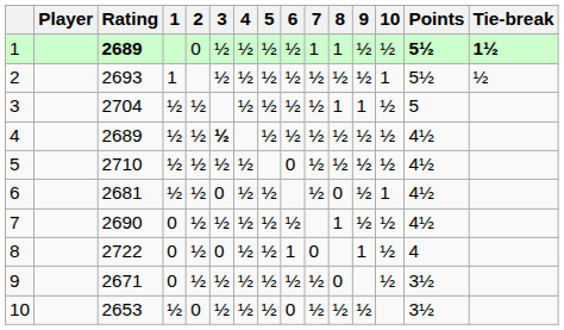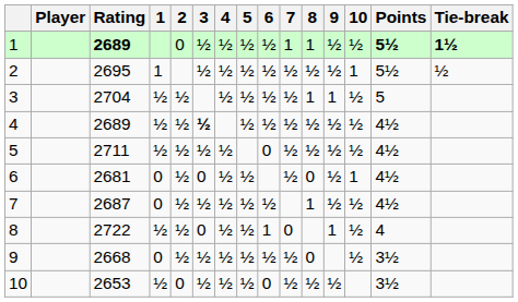row 3 | Rating: 2693 -> 2695
row 6 | Rating: 2710 -> 2711
row 7 | 1: ½ -> 0
row 8 | Rating: 2690 -> 2687
row 9 | 1: 0 -> ½
row 10 | Rating: 2671 -> 2668
